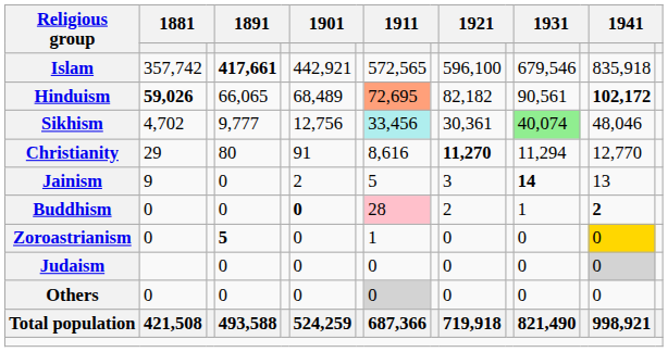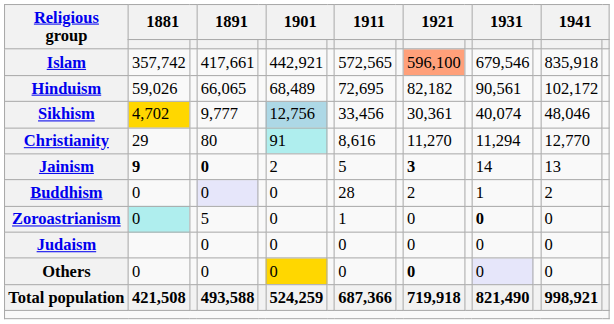Islam | column 4: bold -> normal
Islam | column 10: no background -> lightsalmon background
Hinduism | column 2: bold -> normal
Hinduism | column 8: lightsalmon background -> no background
Hinduism | column 14: bold -> normal
Sikhism | column 2: no background -> gold background
Sikhism | column 6: no background -> lightblue background
Sikhism | column 8: paleturquoise background -> no background
Sikhism | column 12: lightgreen background -> no background
Christianity | column 6: no background -> paleturquoise background
Christianity | column 10: bold -> normal
Jainism | column 2: normal -> bold
Jainism | column 4: normal -> bold
Jainism | column 10: normal -> bold
Jainism | column 12: bold -> normal
Buddhism | column 4: no background -> lavender background
Buddhism | column 6: bold -> normal
Buddhism | column 8: pink background -> no background
Buddhism | column 14: bold -> normal
Zoroastrianism | column 2: no background -> paleturquoise background
Zoroastrianism | column 4: bold -> normal
Zoroastrianism | column 12: normal -> bold
Zoroastrianism | column 14: gold background -> no background
Judaism | column 14: lightgrey background -> no background
Others | column 6: no background -> gold background
Others | column 8: lightgrey background -> no background
Others | column 10: normal -> bold
Others | column 12: no background -> lavender background
